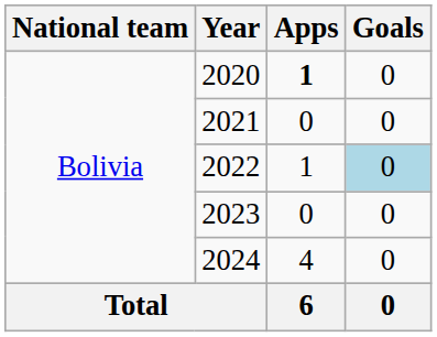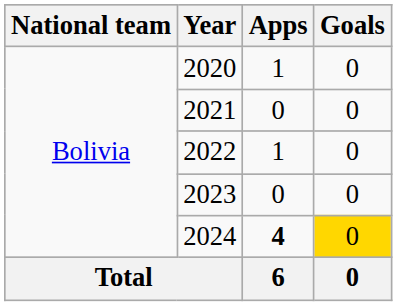2020 | Apps: bold -> normal
2022 | Goals: lightblue background -> no background
2024 | Apps: normal -> bold
2024 | Goals: no background -> gold background
